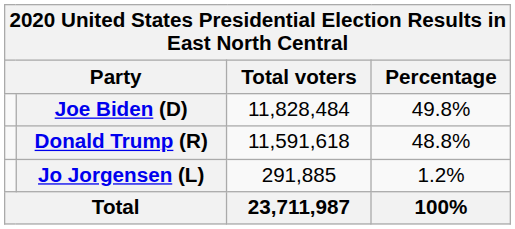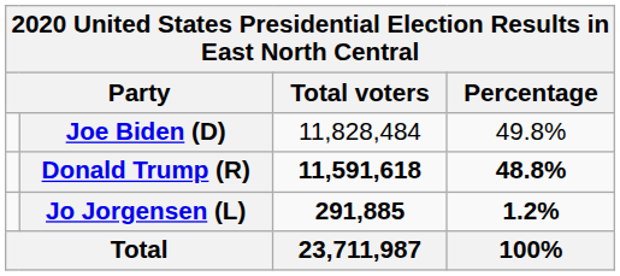Donald Trump (R) | Total voters: normal -> bold
Donald Trump (R) | Percentage: normal -> bold
Jo Jorgensen (L) | Total voters: normal -> bold
Jo Jorgensen (L) | Percentage: normal -> bold
